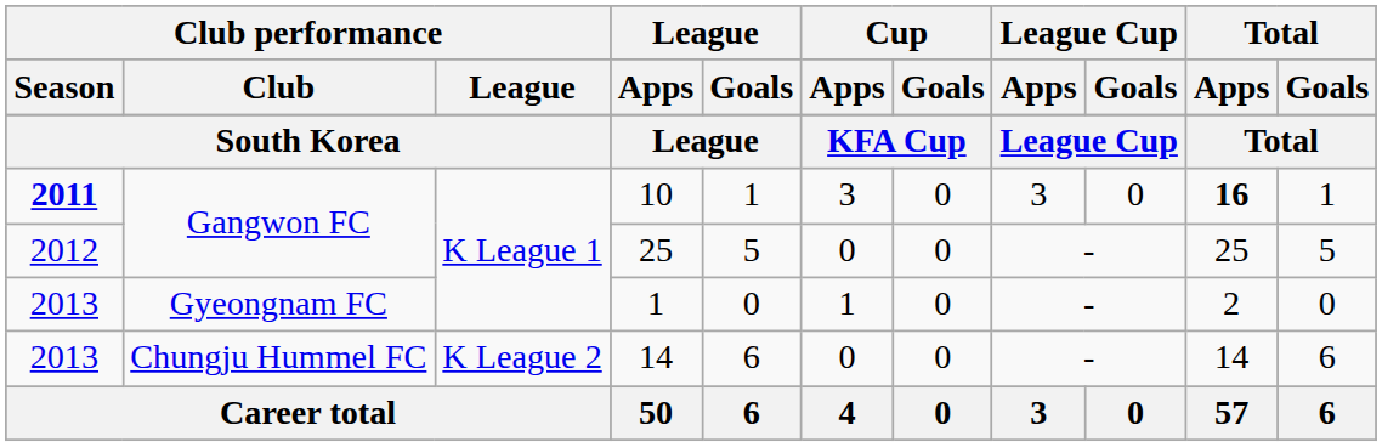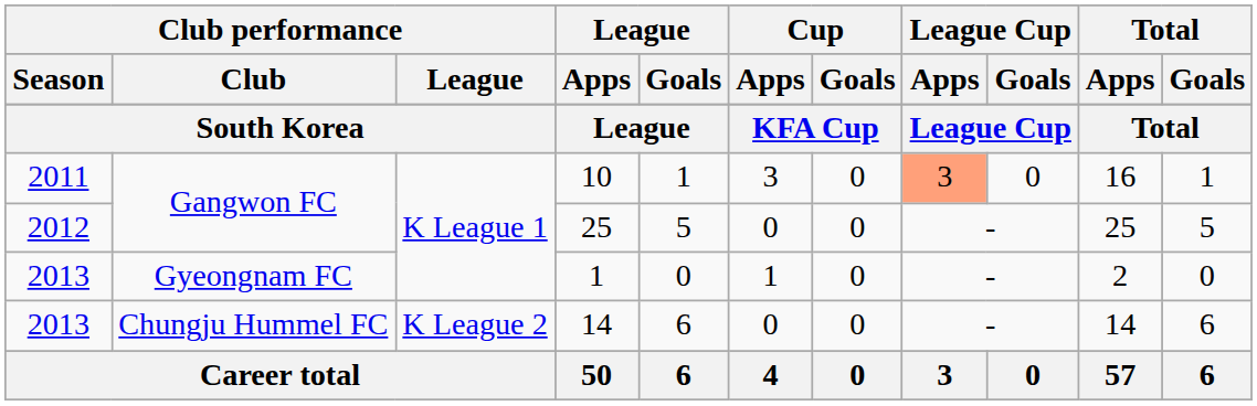10 | Club performance / Season: bold -> normal
10 | League Cup / Apps: no background -> lightsalmon background
10 | Total / Apps: bold -> normal
